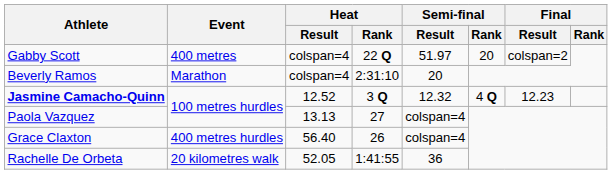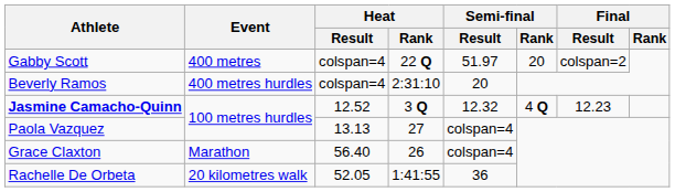Beverly Ramos | Event: Marathon -> 400 metres hurdles
Grace Claxton | Event: 400 metres hurdles -> Marathon
